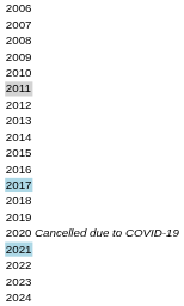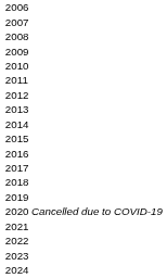2011 | column 1: lightgrey background -> no background
2017 | column 1: lightblue background -> no background
2021 | column 1: lightblue background -> no background
